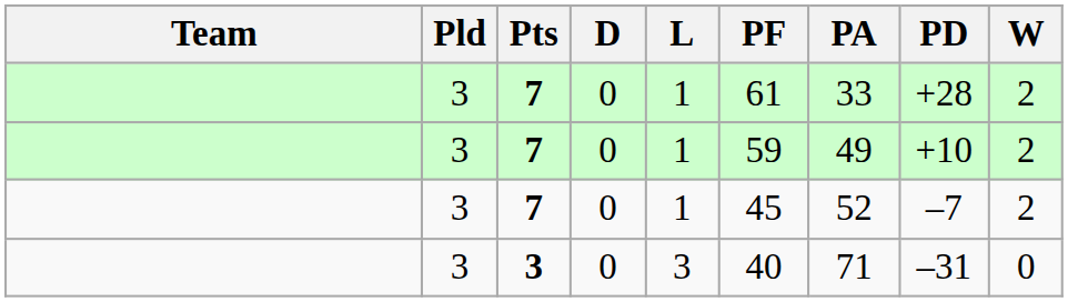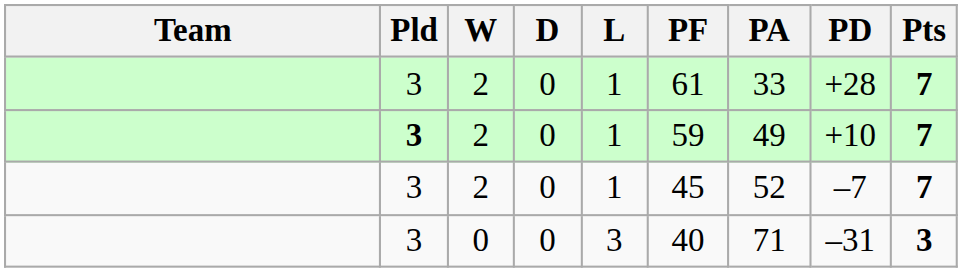columns swapped: W <-> Pts
row 3 | Pld: normal -> bold
